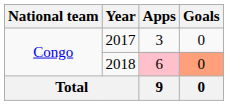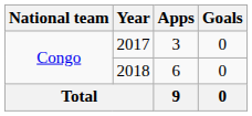2018 | Apps: pink background -> no background
2018 | Goals: lightsalmon background -> no background
